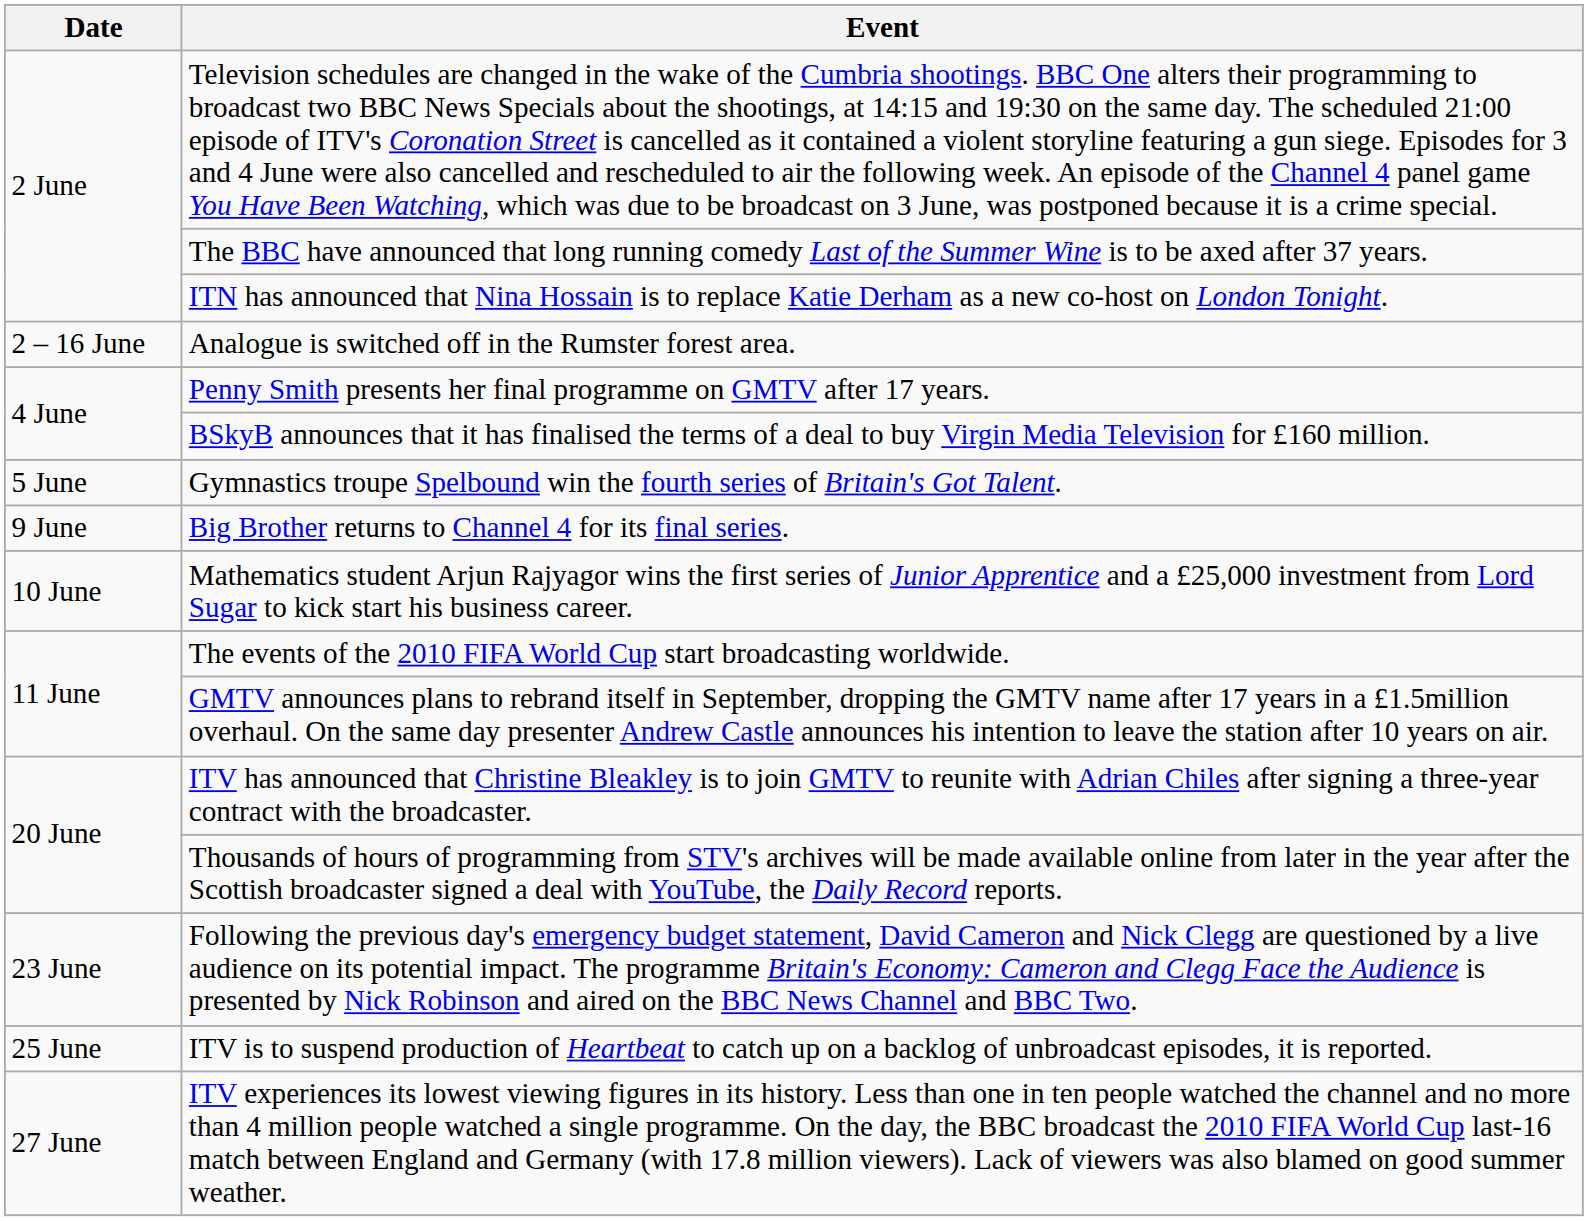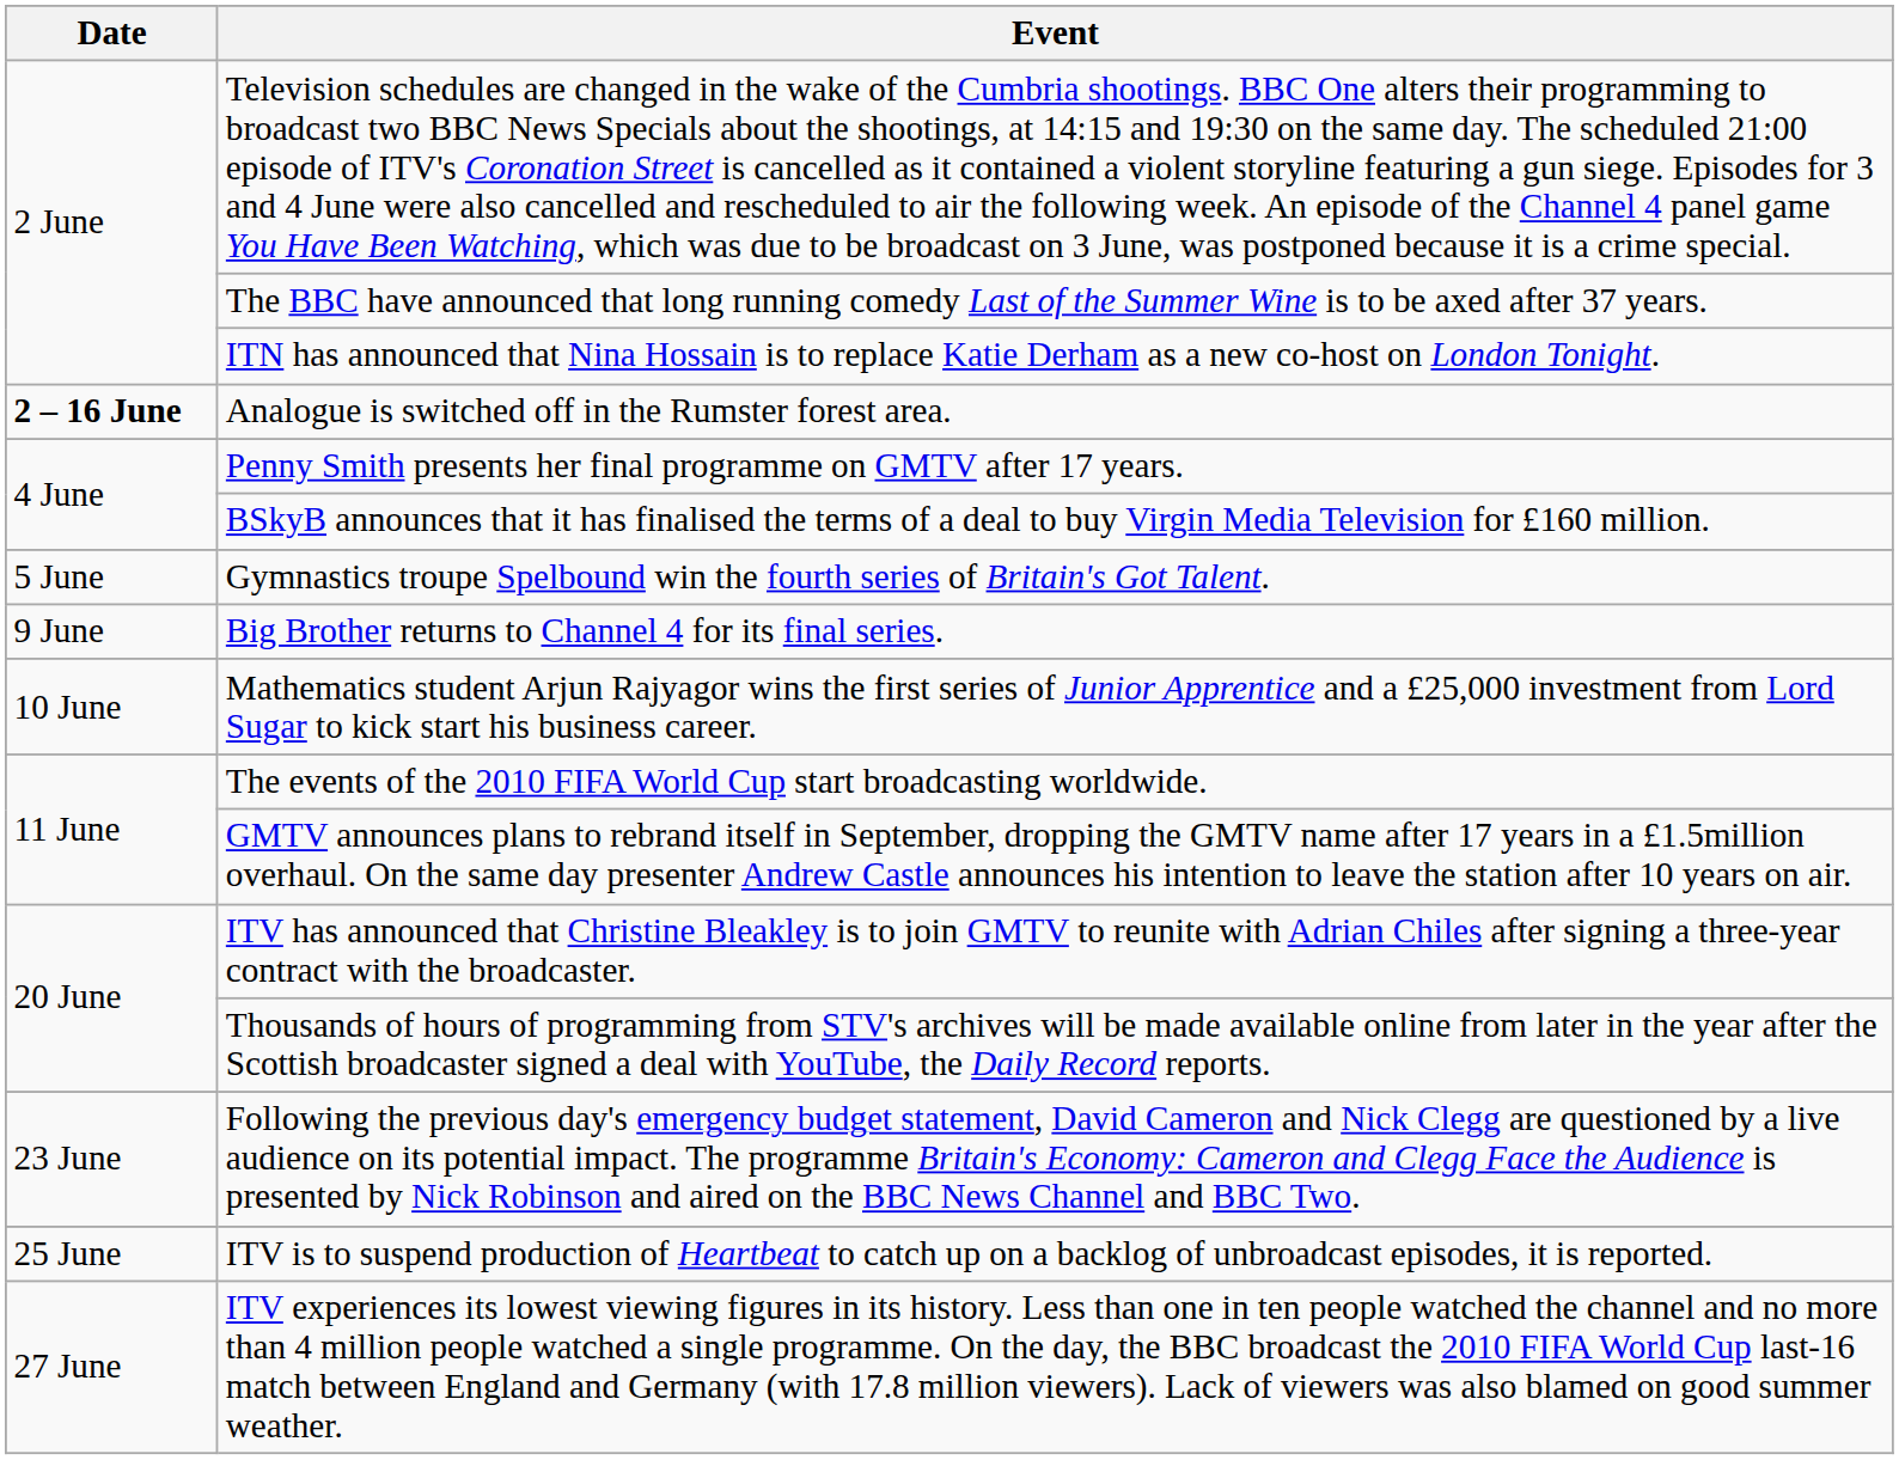Analogue is switched off in the Rumster forest area. | Date: normal -> bold
